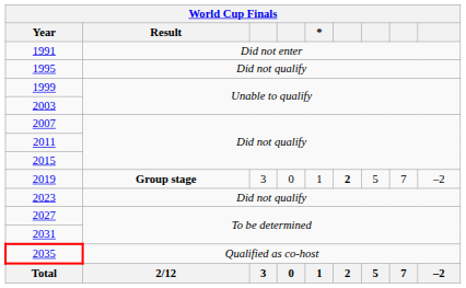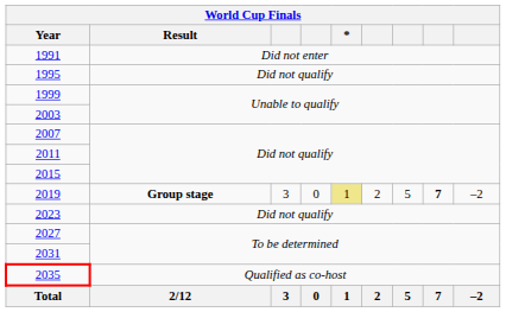2019 | *: no background -> khaki background
2019 | column 6: bold -> normal
2019 | column 8: normal -> bold
